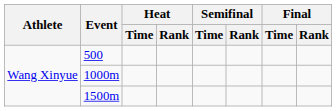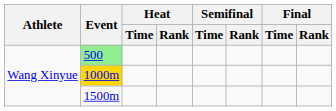500 | Event: no background -> lightgreen background
1000m | Event: no background -> gold background
